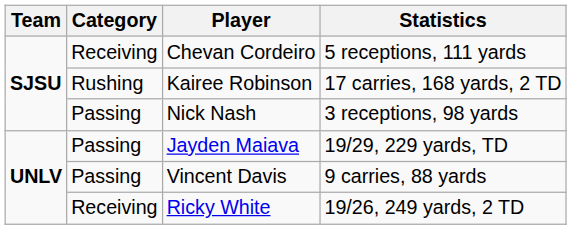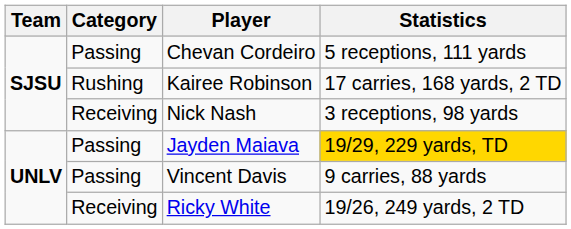Chevan Cordeiro | Category: Receiving -> Passing
Nick Nash | Category: Passing -> Receiving
Jayden Maiava | Statistics: no background -> gold background
